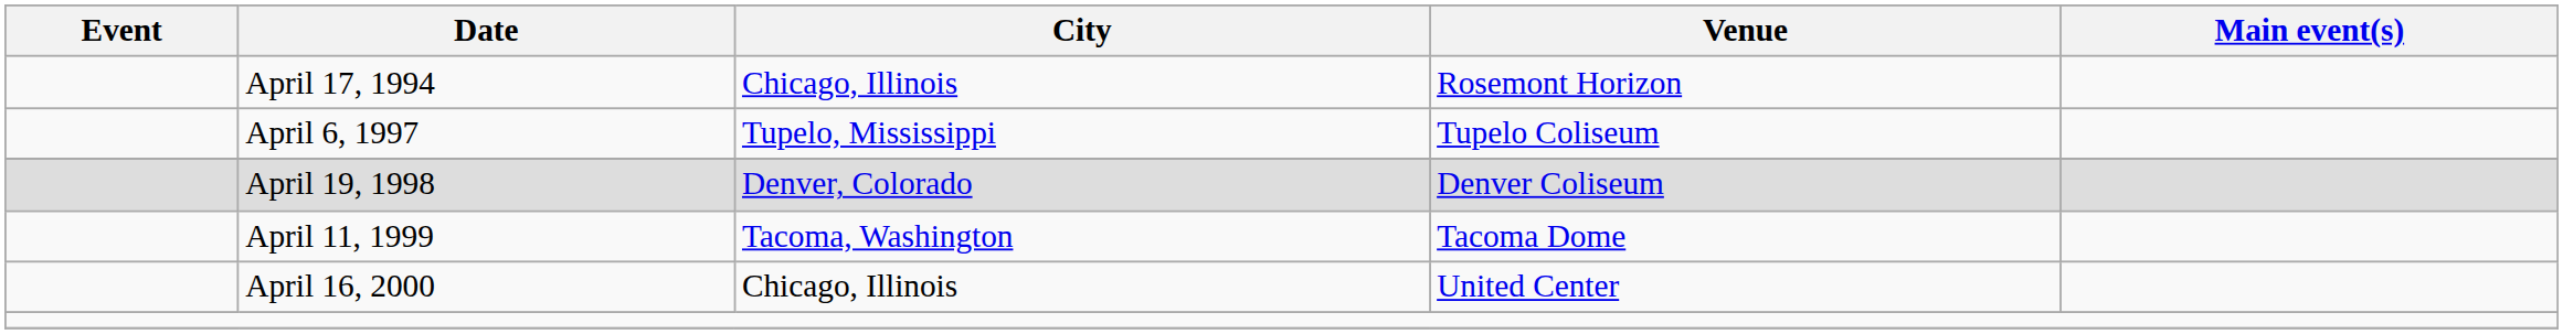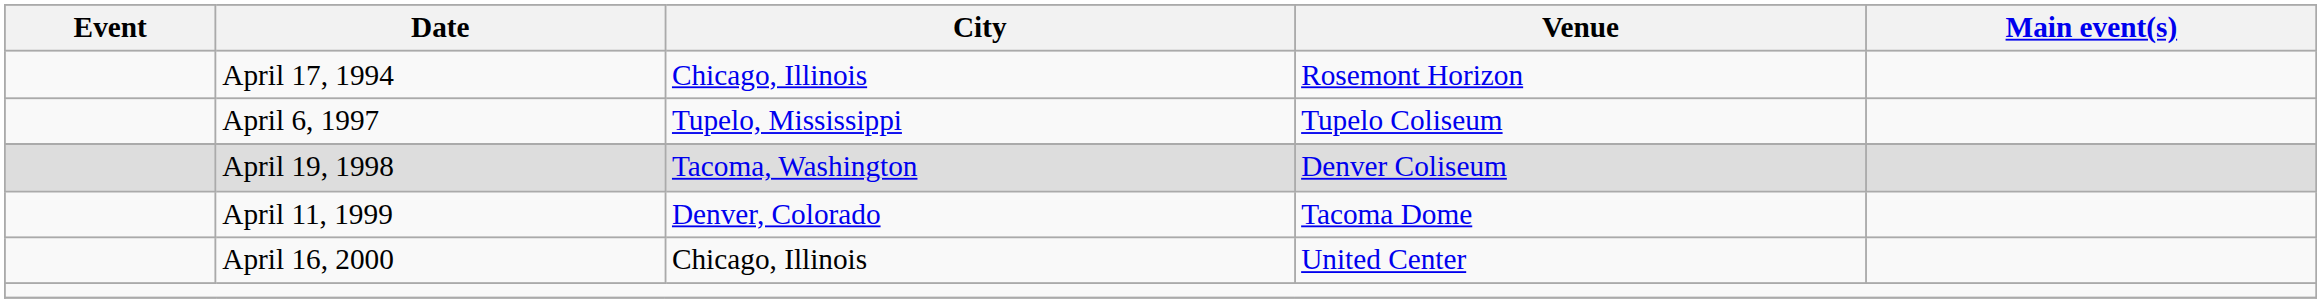April 19, 1998 | City: Denver, Colorado -> Tacoma, Washington
April 11, 1999 | City: Tacoma, Washington -> Denver, Colorado
